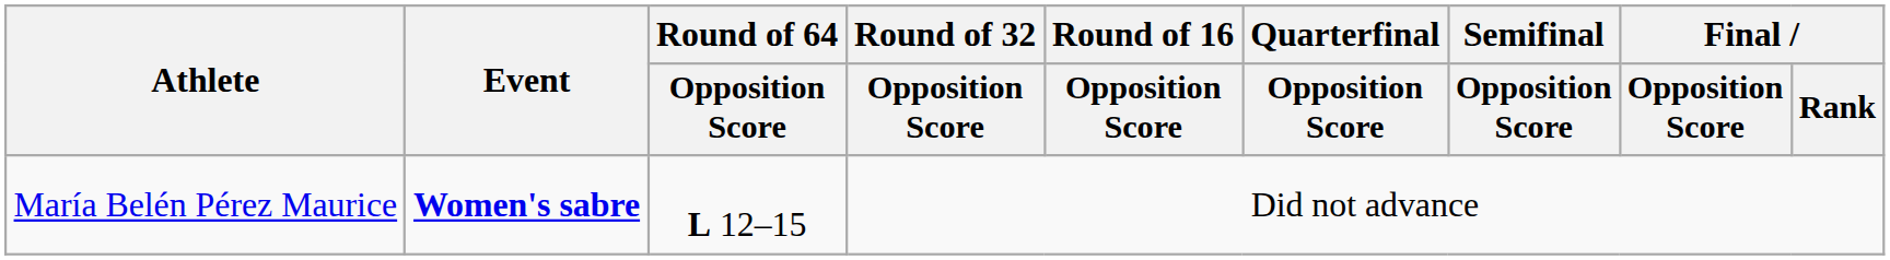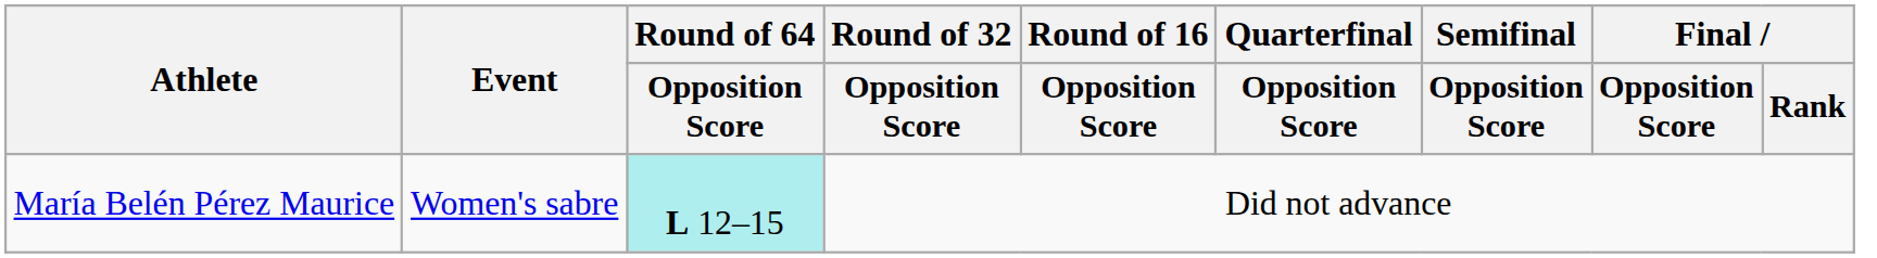María Belén Pérez Maurice | Event: bold -> normal
María Belén Pérez Maurice | Round of 64 / Opposition Score: no background -> paleturquoise background
